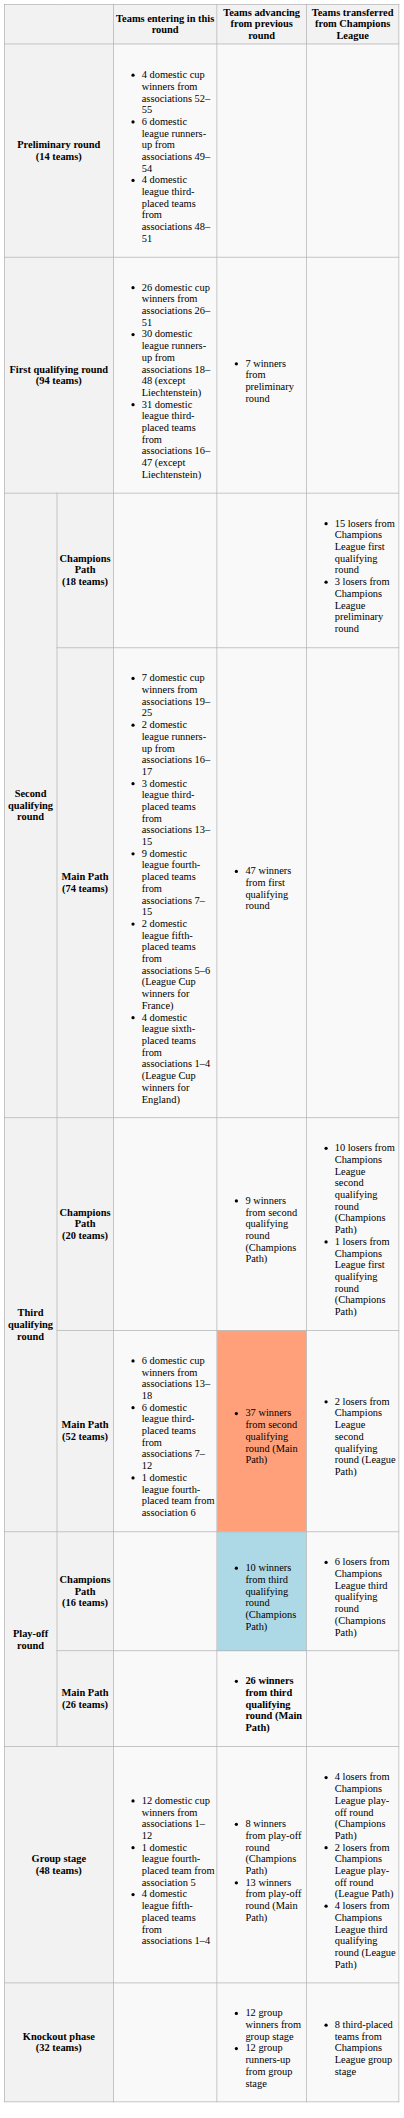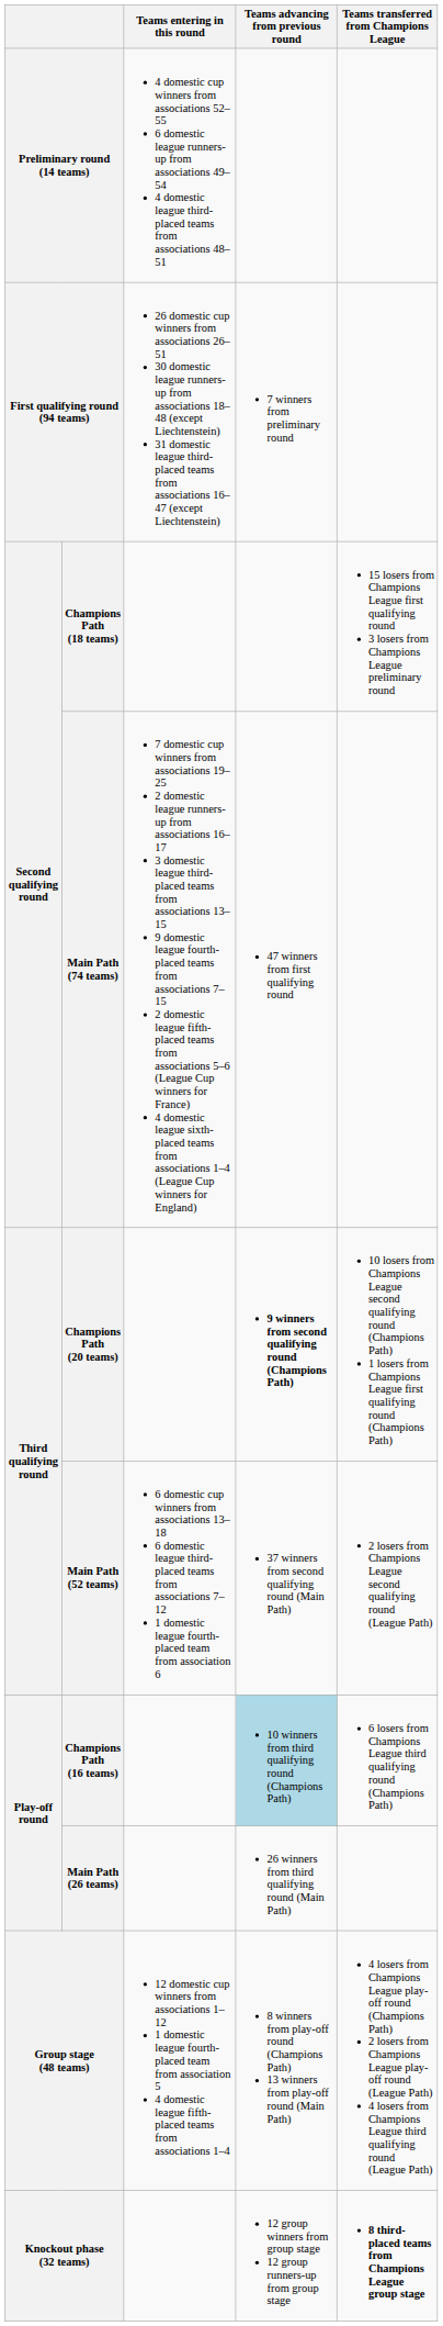Champions Path (20 teams) | Teams advancing from previous round: normal -> bold
Main Path (52 teams) | Teams advancing from previous round: lightsalmon background -> no background
Main Path (26 teams) | Teams advancing from previous round: bold -> normal
Knockout phase (32 teams) | Teams transferred from Champions League: normal -> bold
